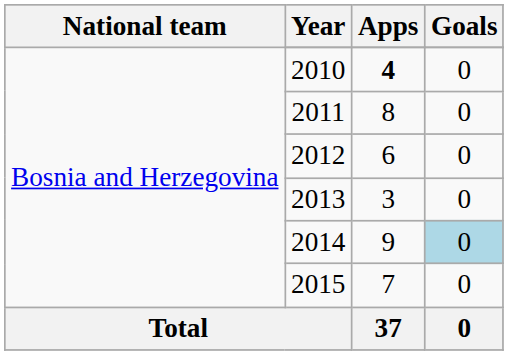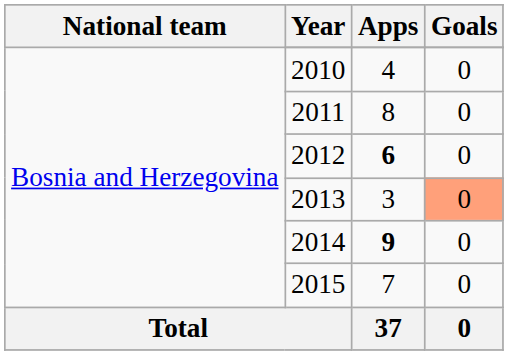2010 | Apps: bold -> normal
2012 | Apps: normal -> bold
2013 | Goals: no background -> lightsalmon background
2014 | Apps: normal -> bold
2014 | Goals: lightblue background -> no background
